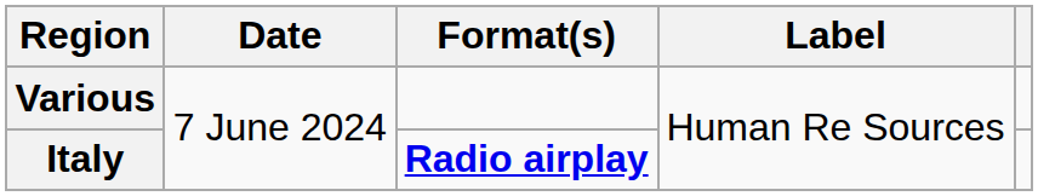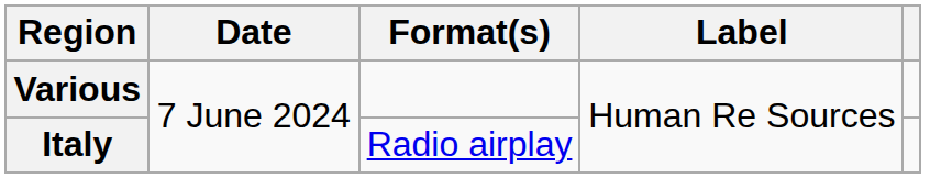Italy | Format(s): bold -> normal
